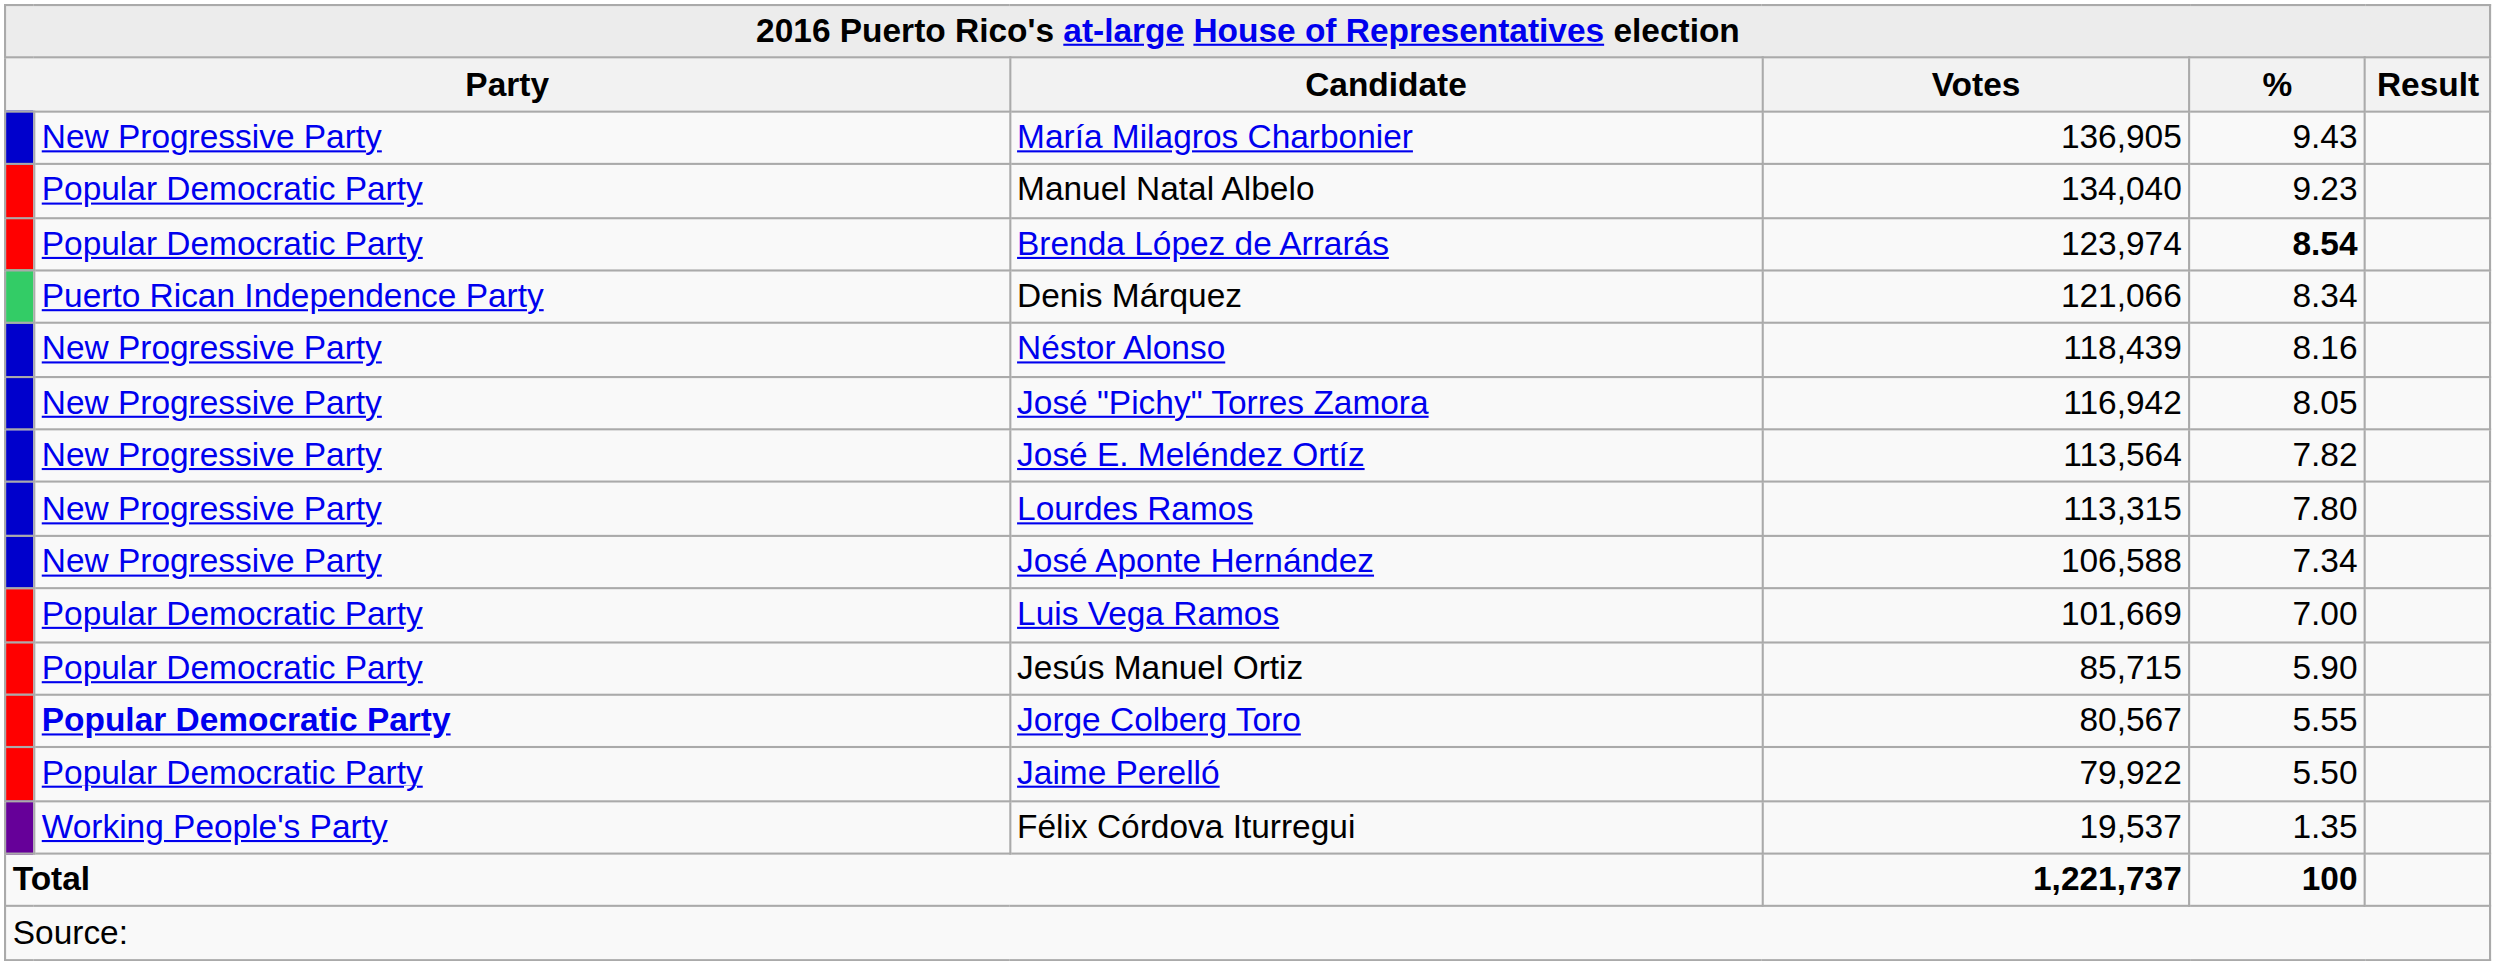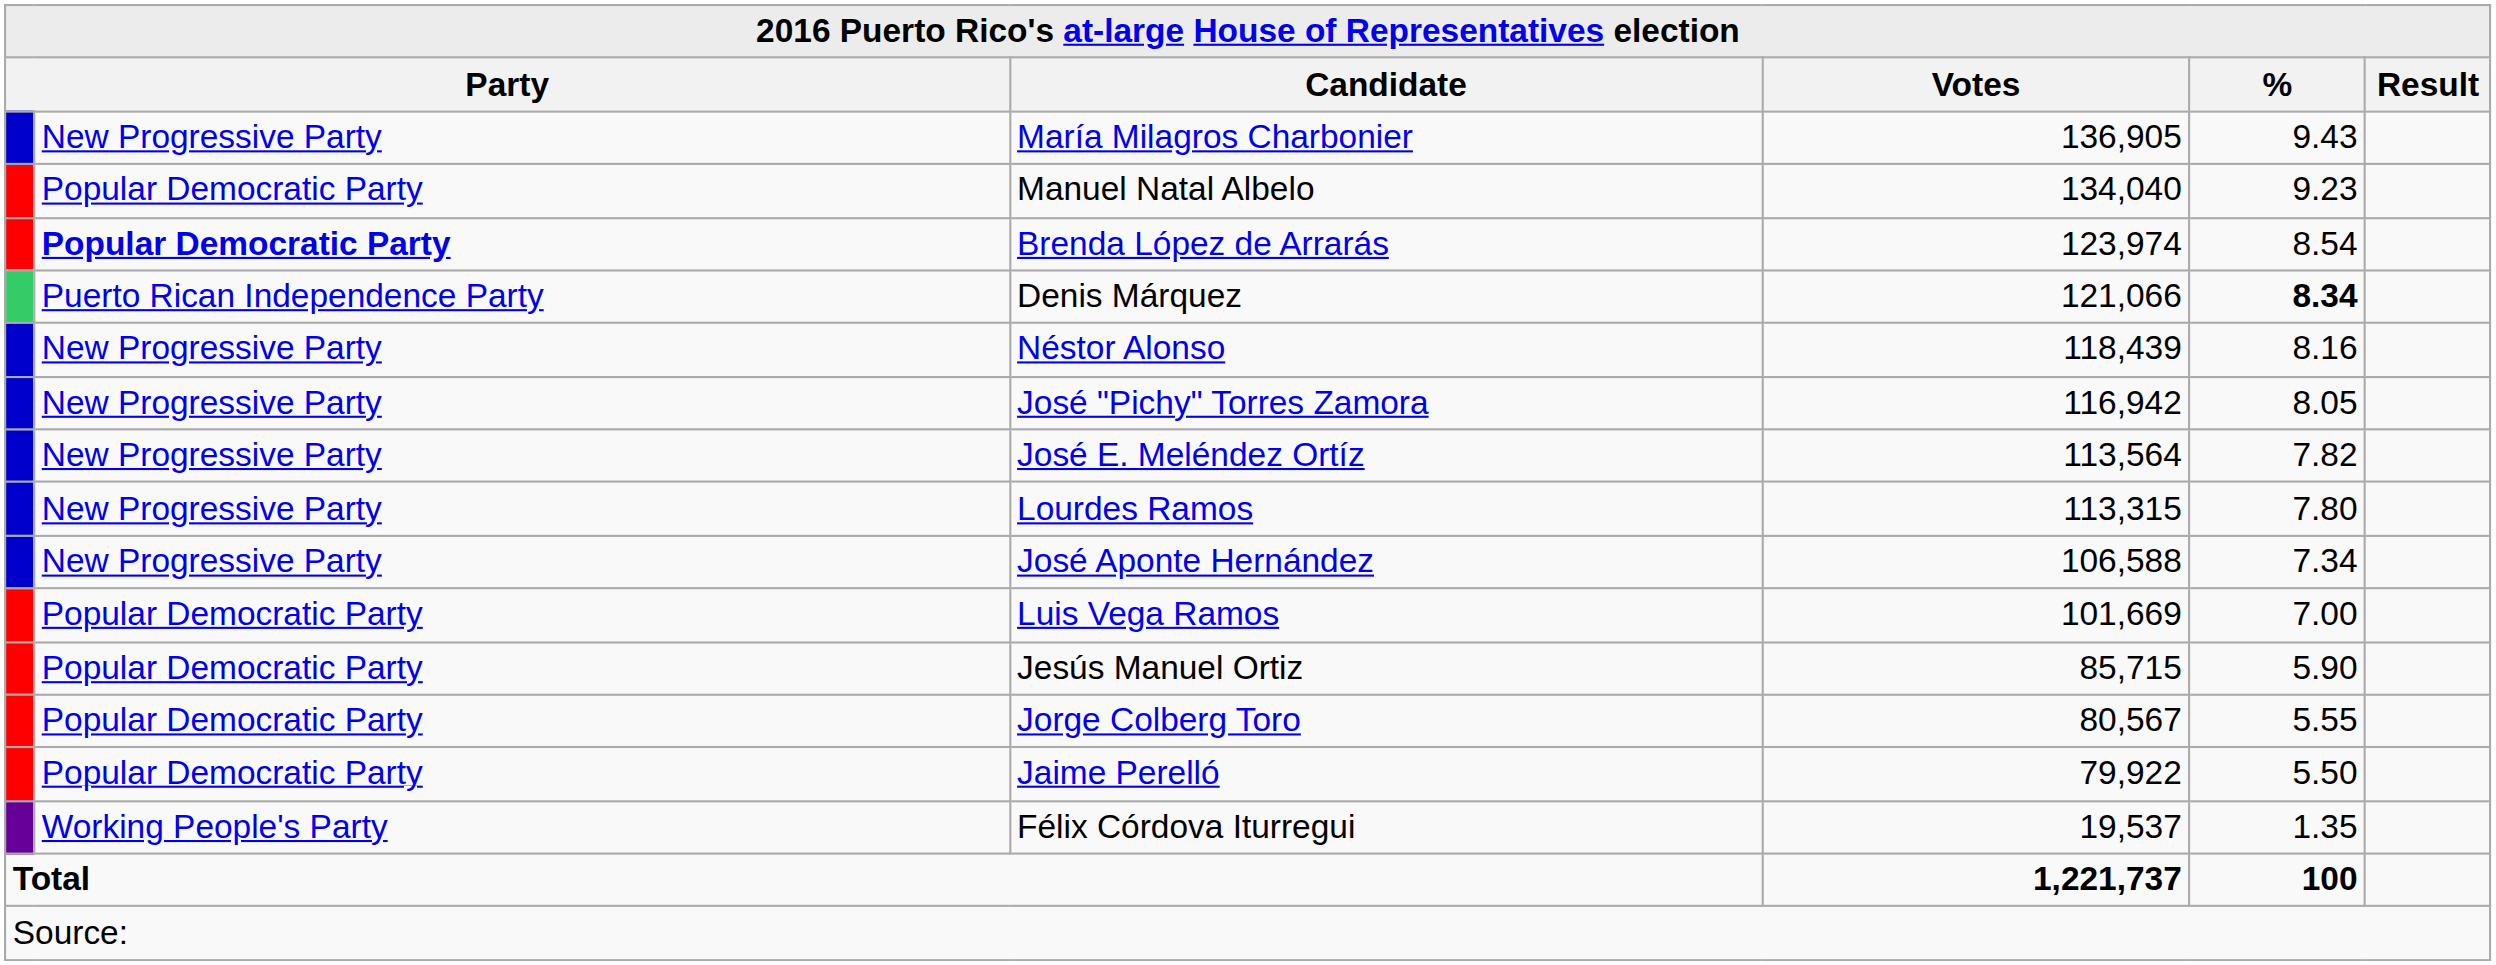Brenda López de Arrarás | column 2: normal -> bold
Brenda López de Arrarás | %: bold -> normal
Denis Márquez | %: normal -> bold
Jorge Colberg Toro | column 2: bold -> normal
